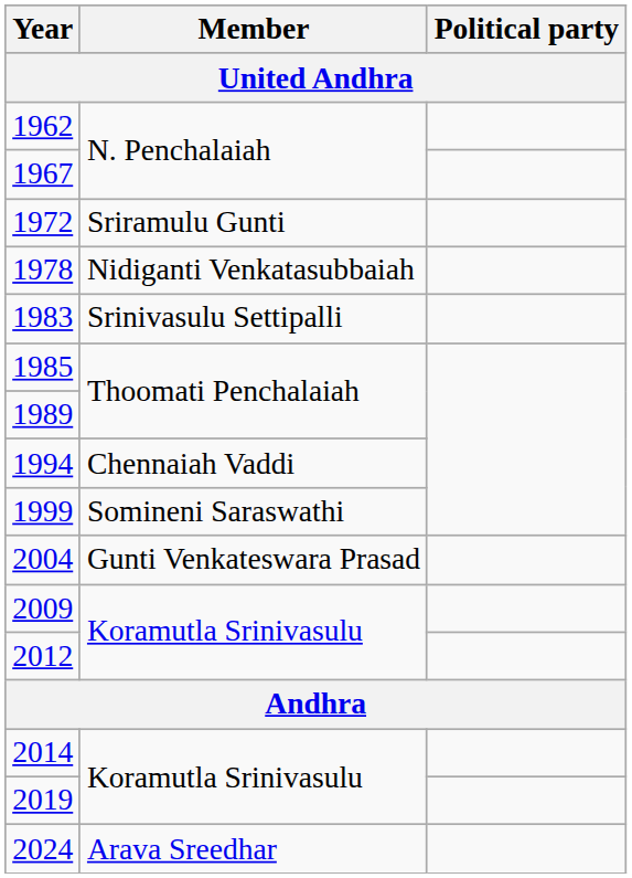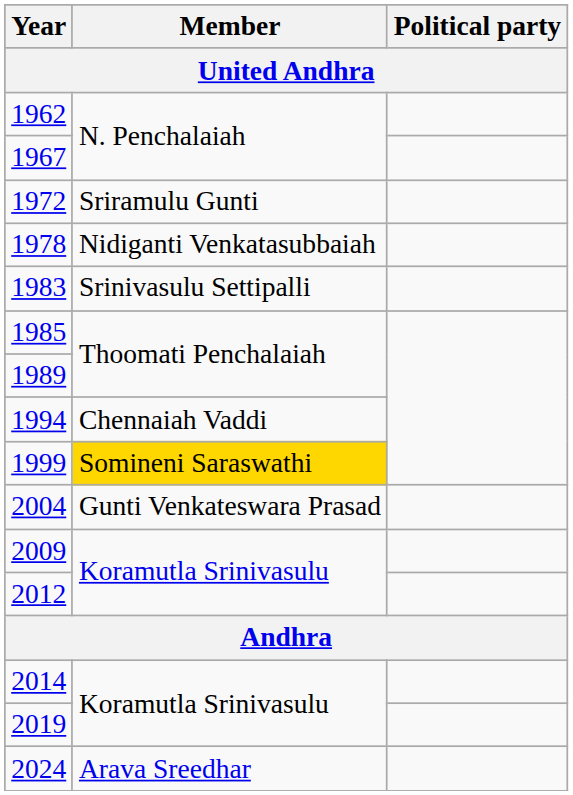1999 | Member: no background -> gold background
